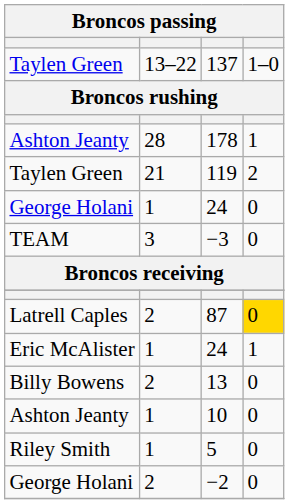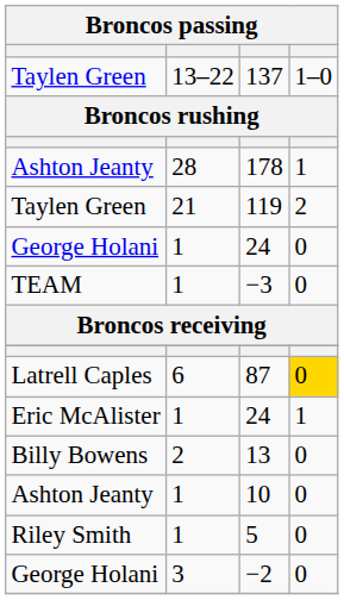−3 | column 2: 3 -> 1
87 | column 2: 2 -> 6
−2 | column 2: 2 -> 3
